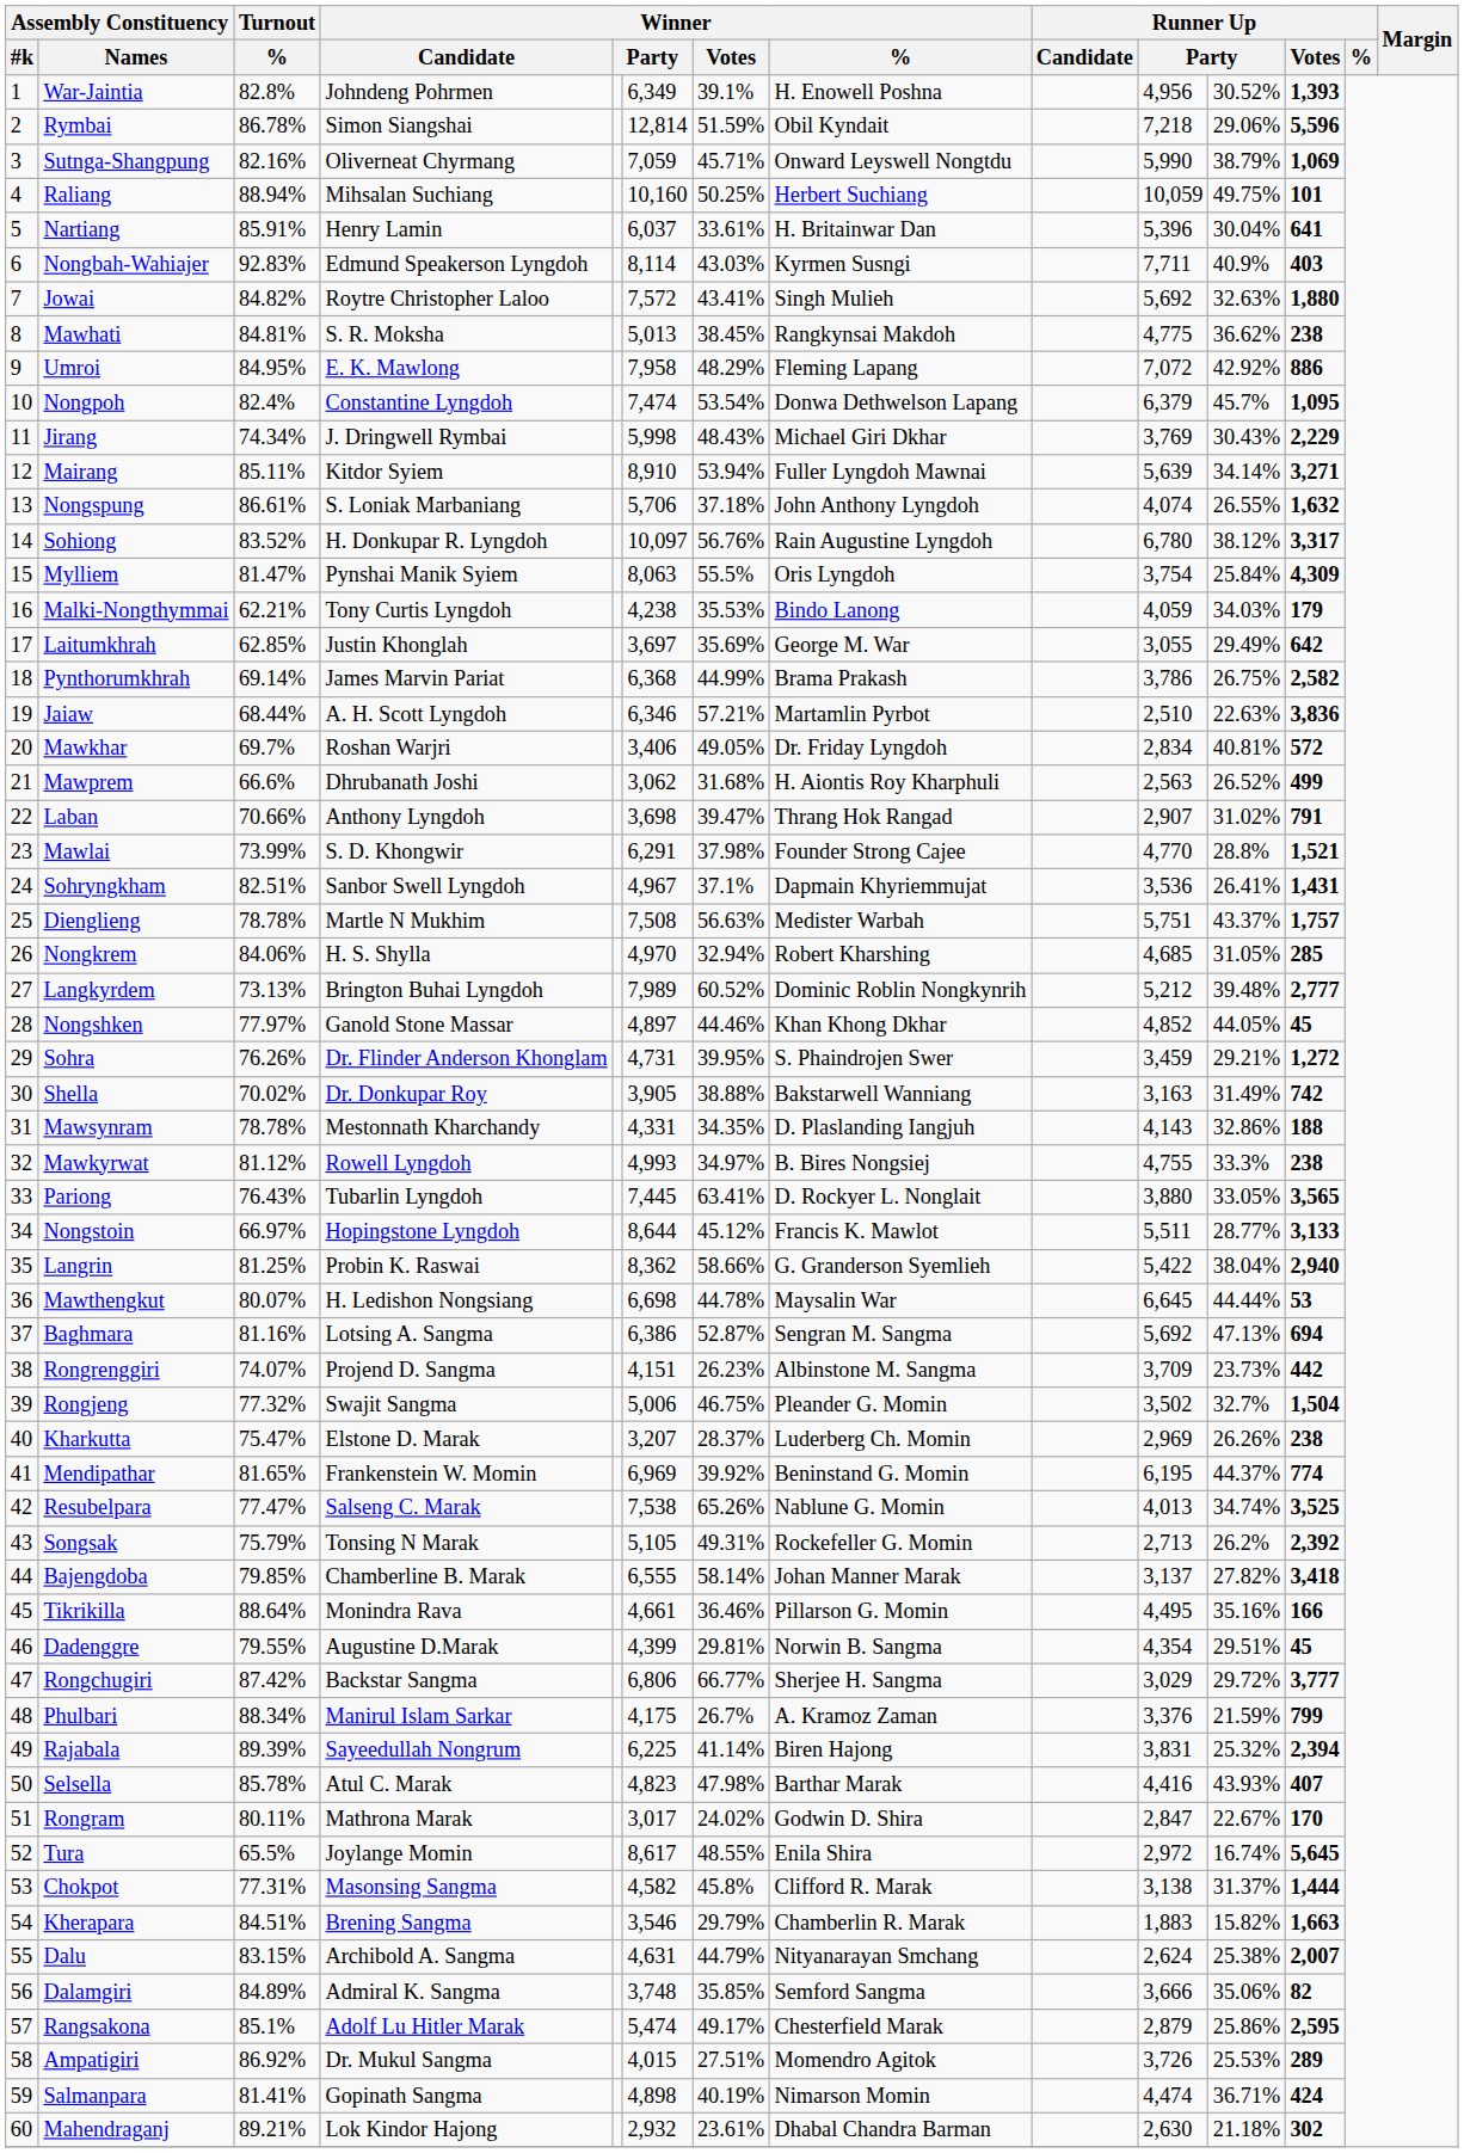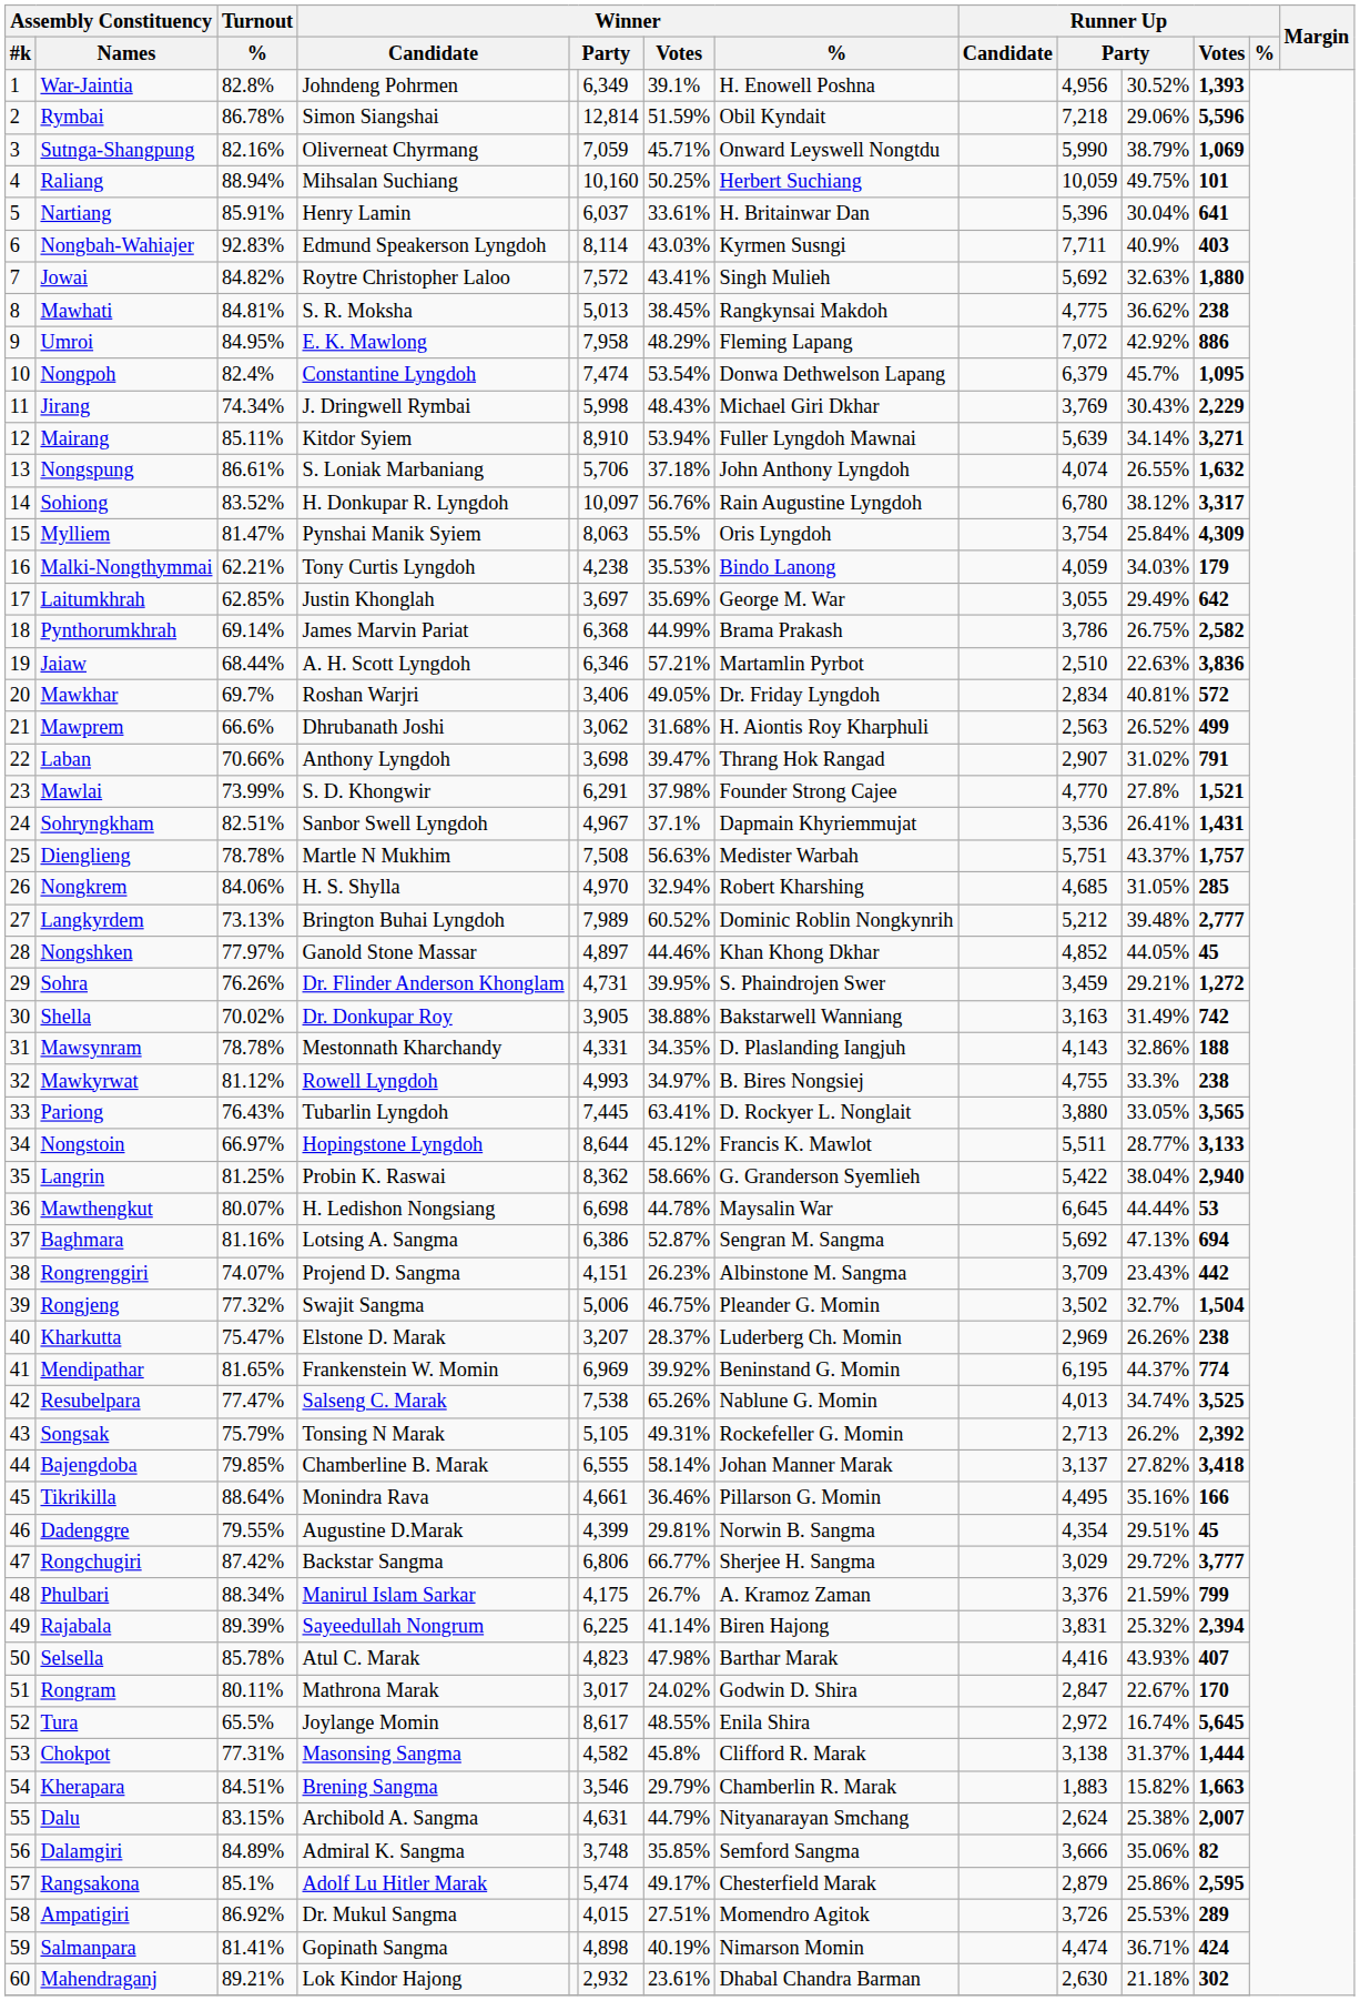Mawlai | column 11: 28.8% -> 27.8%
Rongrenggiri | column 11: 23.73% -> 23.43%
